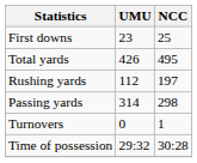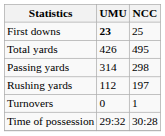First downs | UMU: normal -> bold
rows swapped: Rushing yards <-> Passing yards
